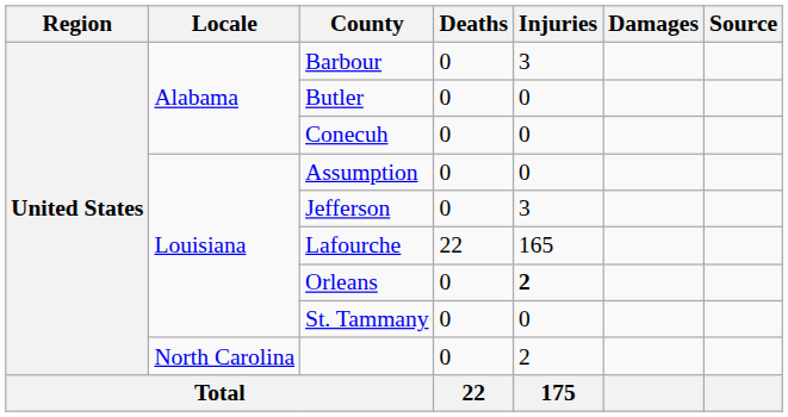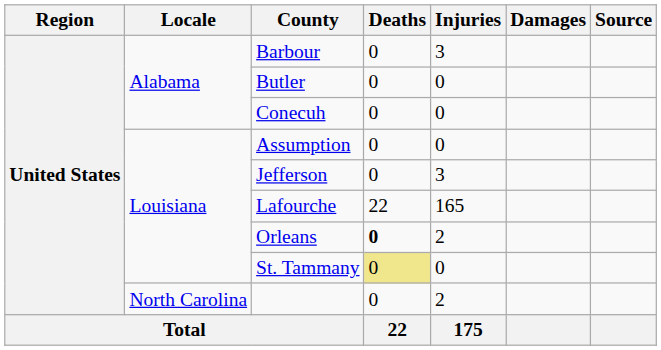Orleans | Deaths: normal -> bold
Orleans | Injuries: bold -> normal
St. Tammany | Deaths: no background -> khaki background
